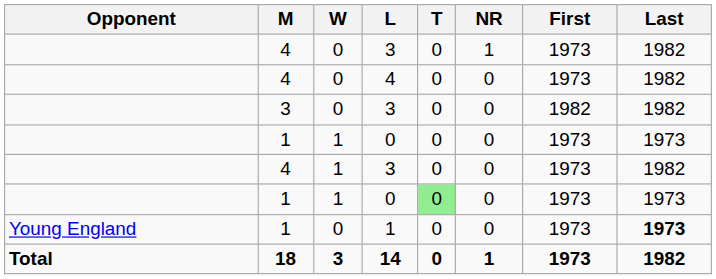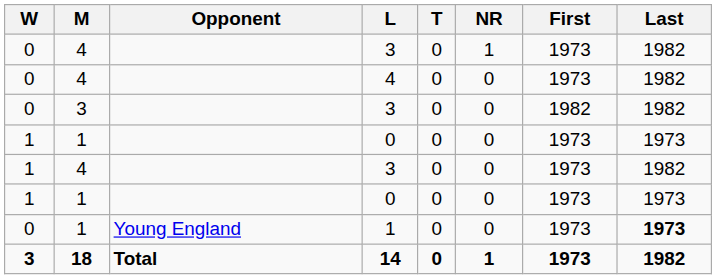columns swapped: Opponent <-> W
row 7 | T: lightgreen background -> no background
